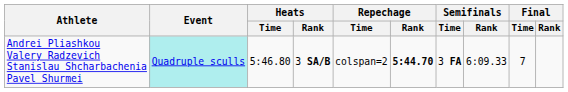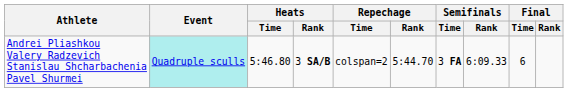row 3 | Repechage / Rank: bold -> normal
row 3 | Final / Time: 7 -> 6
